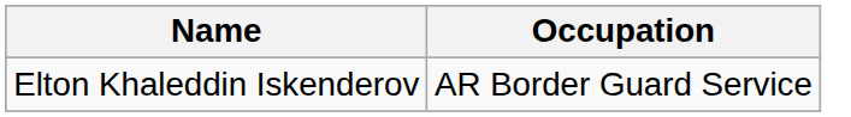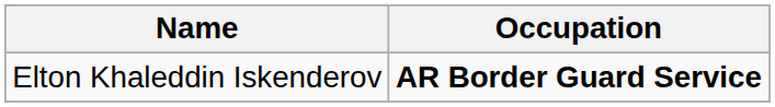Elton Khaleddin Iskenderov | Occupation: normal -> bold
